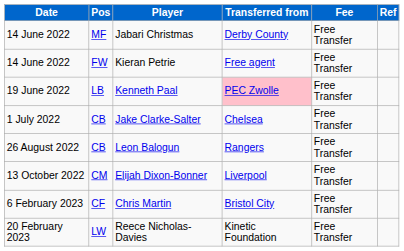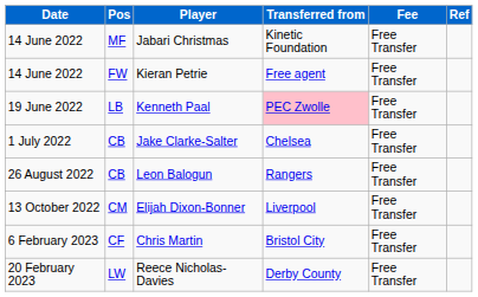Jabari Christmas | Transferred from: Derby County -> Kinetic Foundation
Reece Nicholas-Davies | Transferred from: Kinetic Foundation -> Derby County
